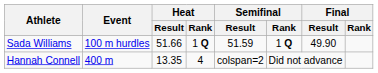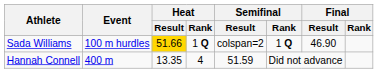Sada Williams | Heat / Result: no background -> gold background
Sada Williams | Semifinal / Result: 51.59 -> colspan=2
Sada Williams | Final / Result: 49.90 -> 46.90
Hannah Connell | Semifinal / Result: colspan=2 -> 51.59
